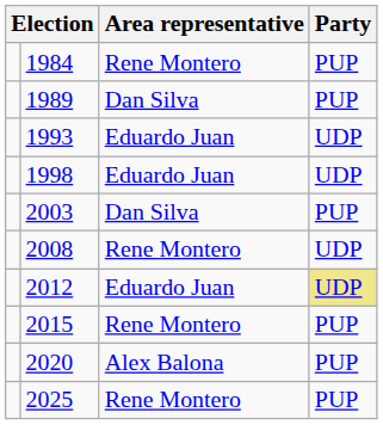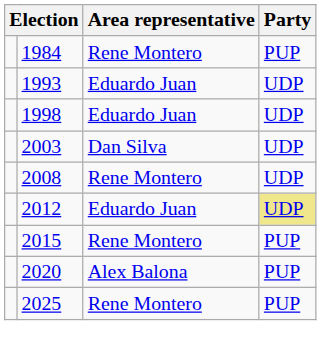- row: 1989 | Dan Silva | PUP
2003 | Party: PUP -> UDP
